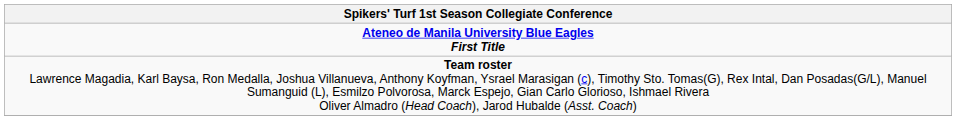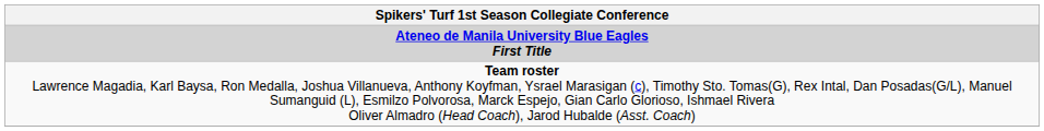row 2 | column 1: no background -> lightgrey background
